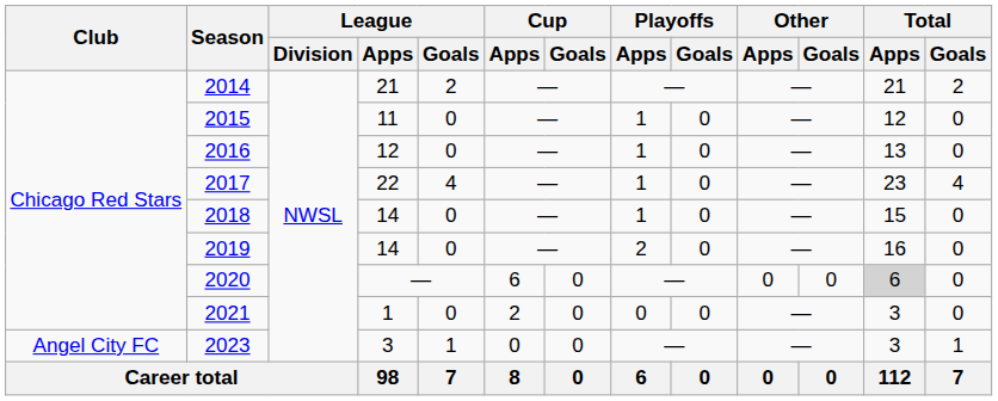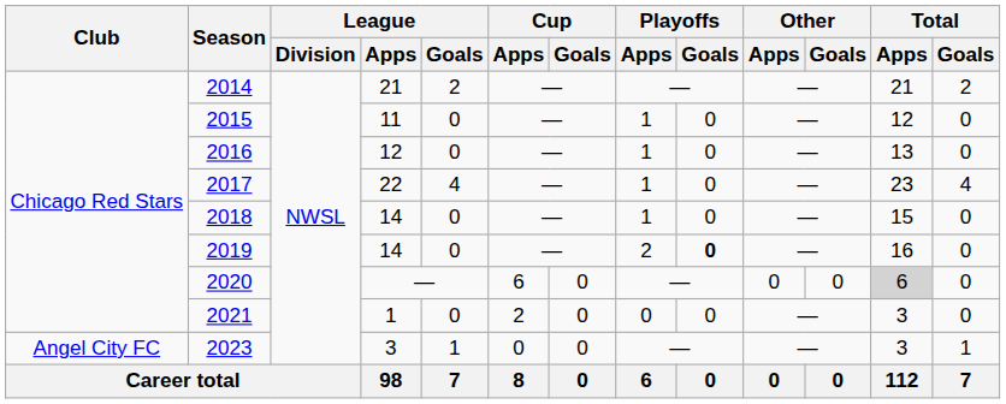2019 | Playoffs / Goals: normal -> bold
